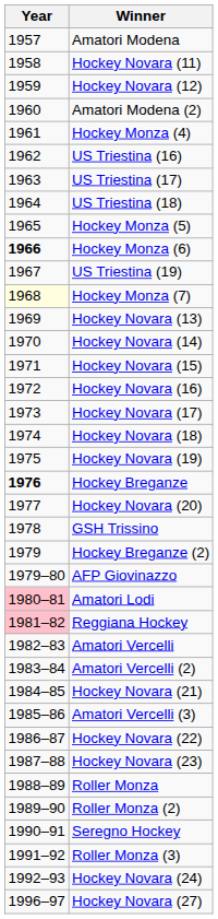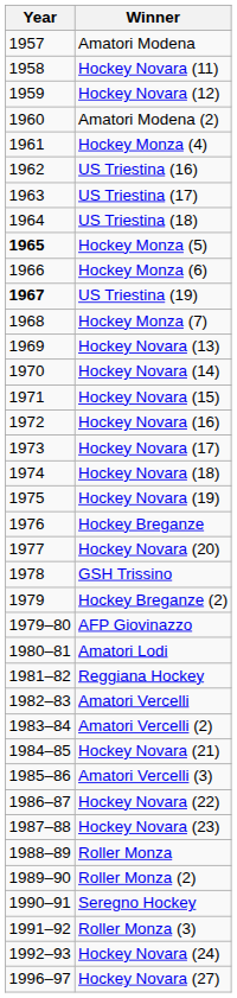Hockey Monza (5) | Year: normal -> bold
Hockey Monza (6) | Year: bold -> normal
US Triestina (19) | Year: normal -> bold
Hockey Monza (7) | Year: lightyellow background -> no background
Hockey Breganze | Year: bold -> normal
Amatori Lodi | Year: pink background -> no background
Reggiana Hockey | Year: pink background -> no background
